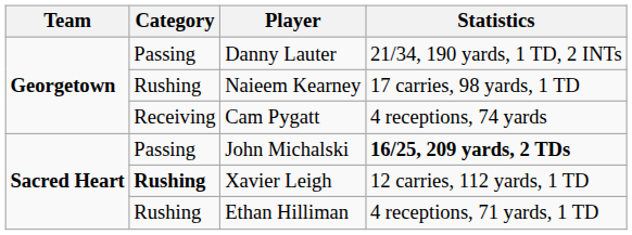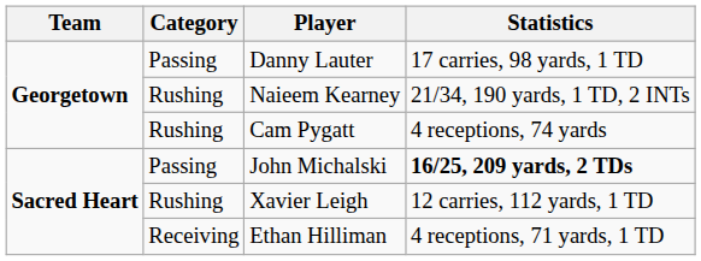Danny Lauter | Statistics: 21/34, 190 yards, 1 TD, 2 INTs -> 17 carries, 98 yards, 1 TD
Naieem Kearney | Statistics: 17 carries, 98 yards, 1 TD -> 21/34, 190 yards, 1 TD, 2 INTs
Cam Pygatt | Category: Receiving -> Rushing
Xavier Leigh | Category: bold -> normal
Ethan Hilliman | Category: Rushing -> Receiving
